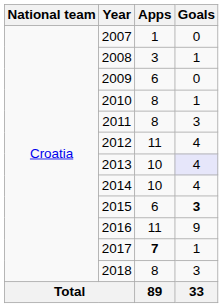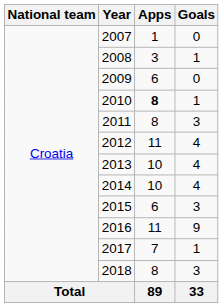2010 | Apps: normal -> bold
2013 | Goals: lavender background -> no background
2015 | Goals: bold -> normal
2017 | Apps: bold -> normal
